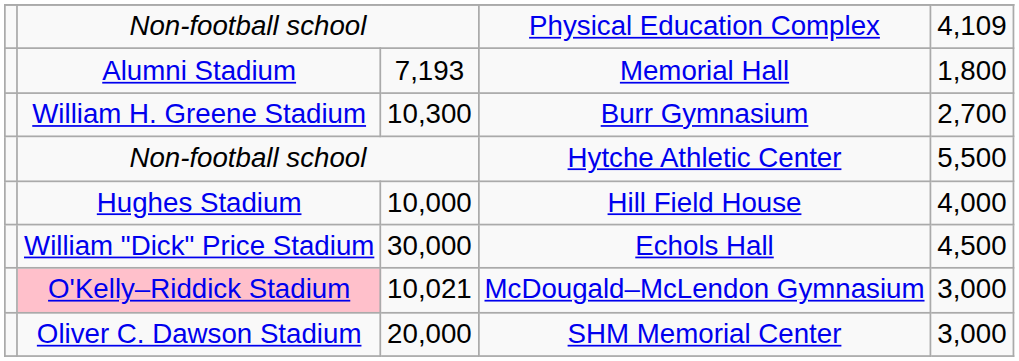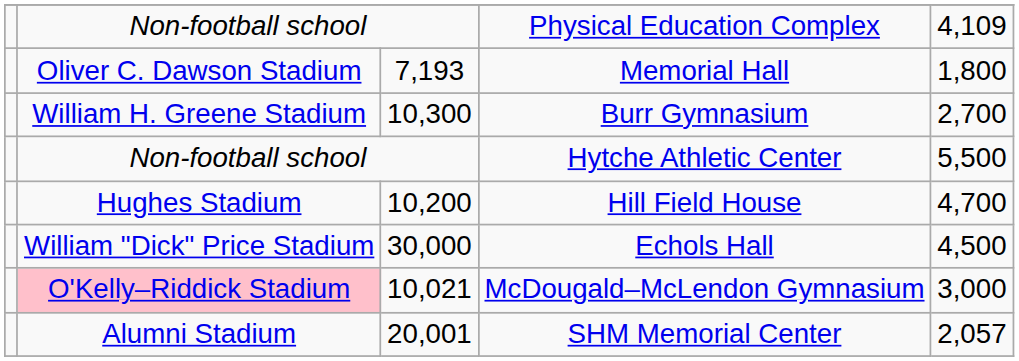Memorial Hall | column 2: Alumni Stadium -> Oliver C. Dawson Stadium
Hill Field House | column 3: 10,000 -> 10,200
Hill Field House | column 5: 4,000 -> 4,700
SHM Memorial Center | column 2: Oliver C. Dawson Stadium -> Alumni Stadium
SHM Memorial Center | column 3: 20,000 -> 20,001
SHM Memorial Center | column 5: 3,000 -> 2,057
